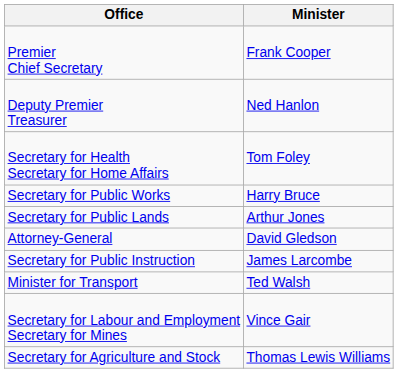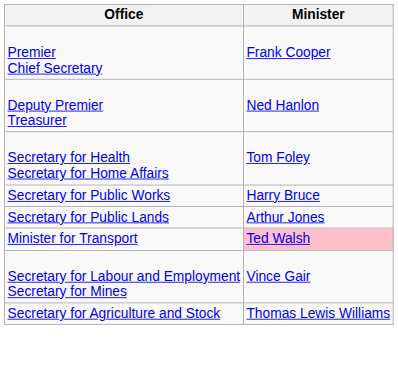- row: Attorney-General | David Gledson
- row: Secretary for Public Instruction | James Larcombe
Minister for Transport | Minister: no background -> pink background
